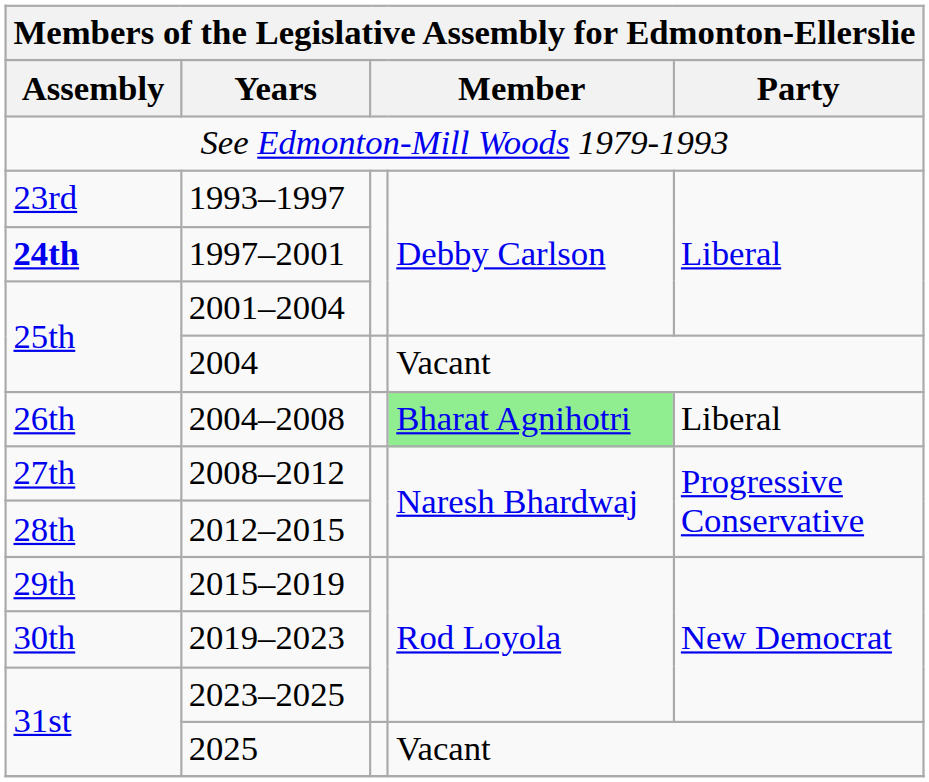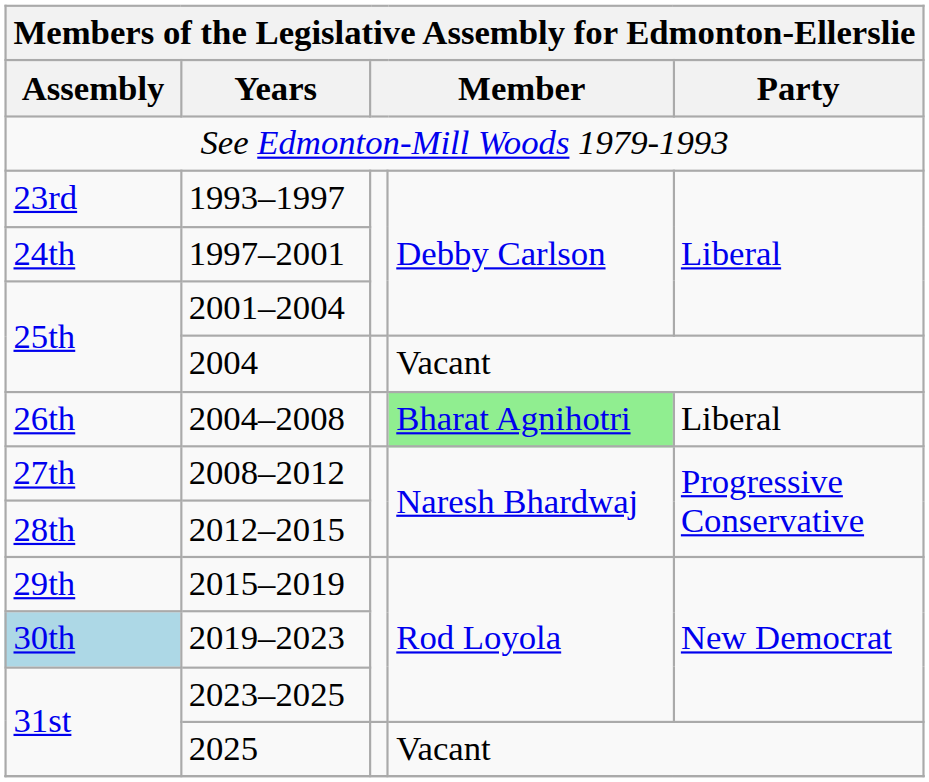1997–2001 | Assembly: bold -> normal
2019–2023 | Assembly: no background -> lightblue background
